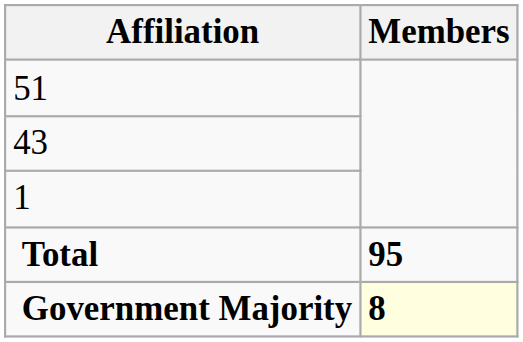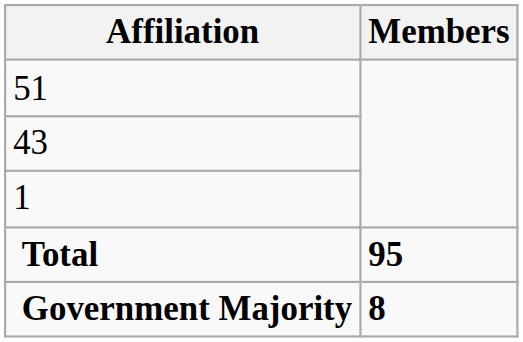Government Majority | Members: lightyellow background -> no background
